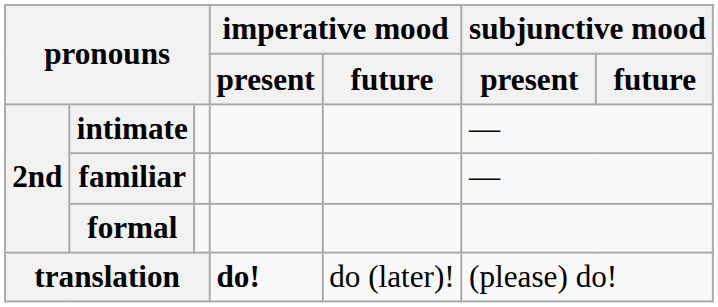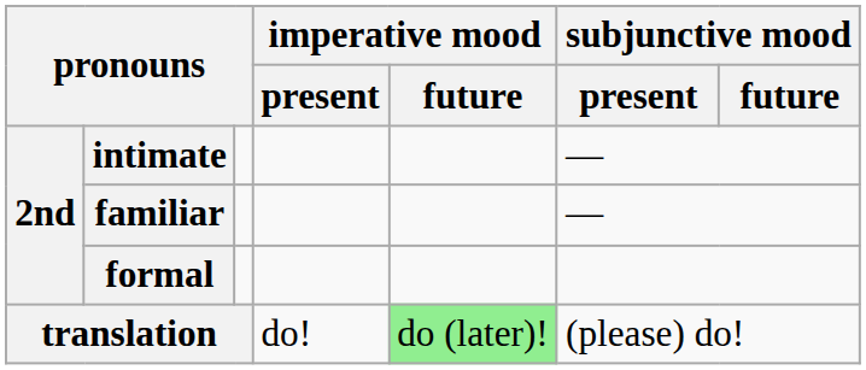translation | imperative mood / present: bold -> normal
translation | imperative mood / future: no background -> lightgreen background
